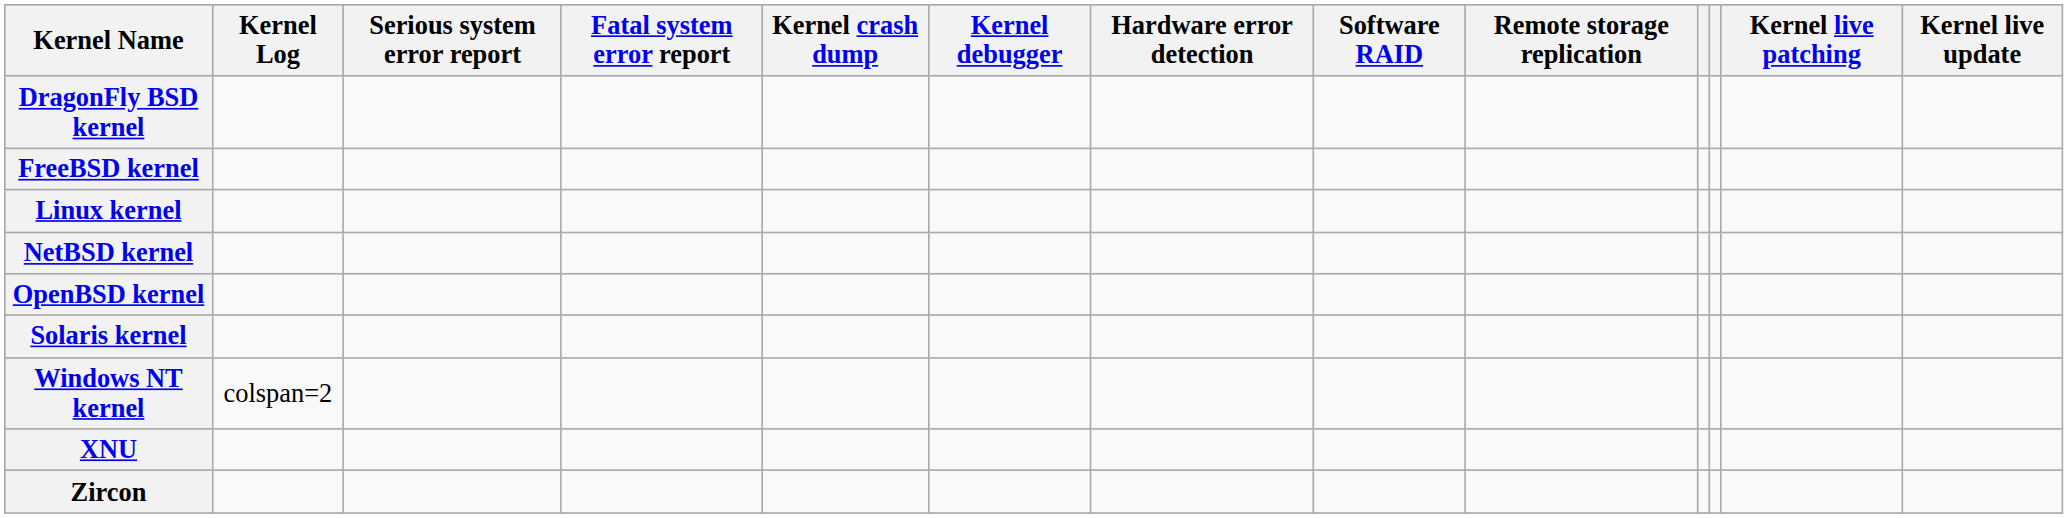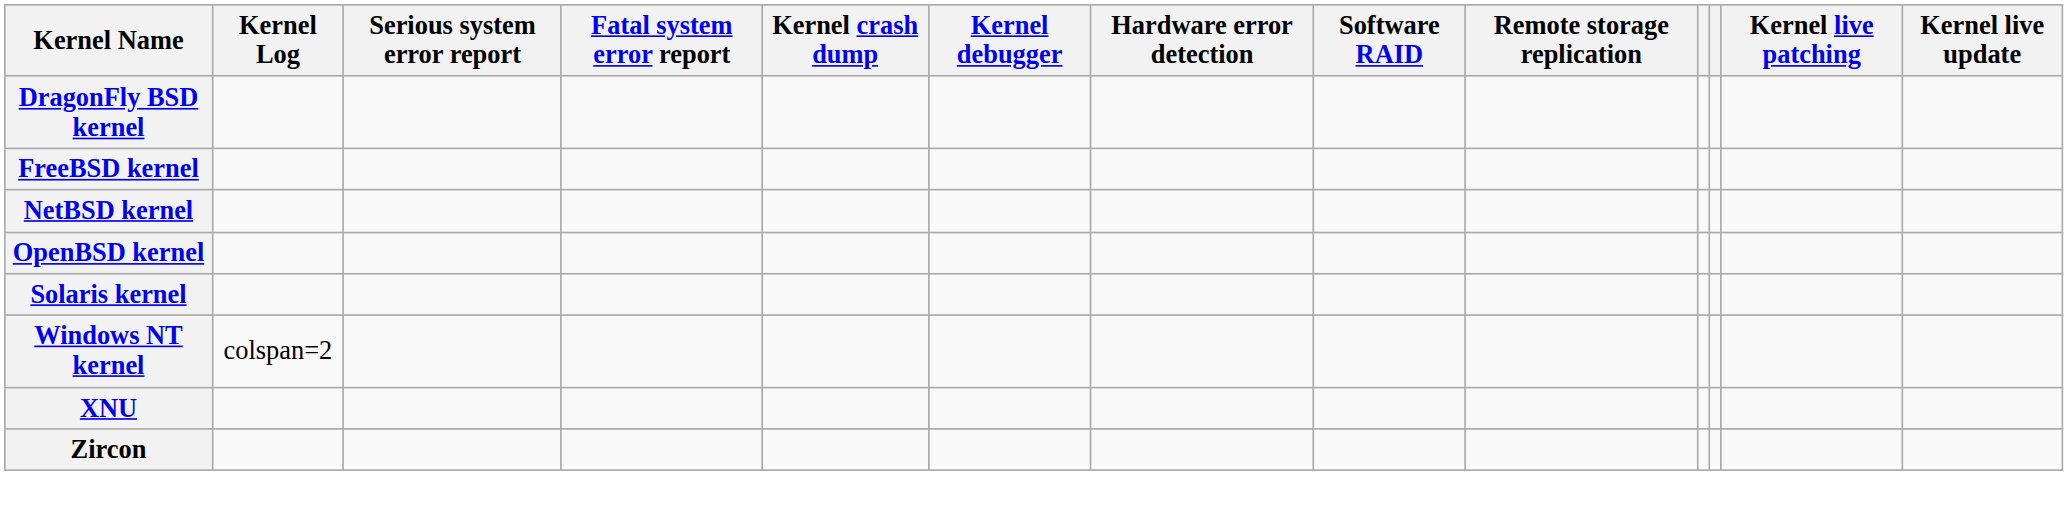- row: Linux kernel
